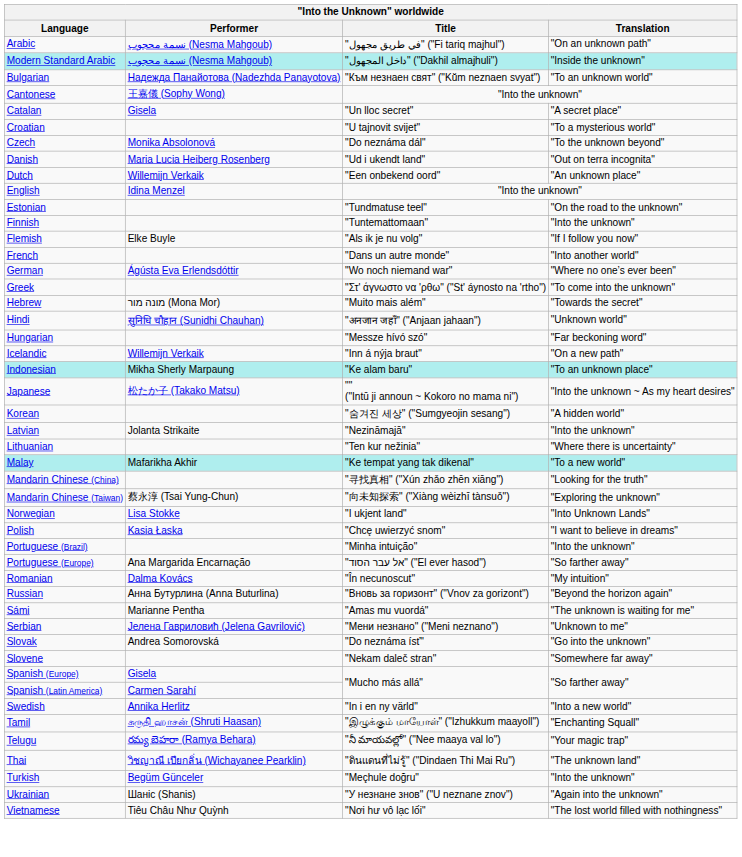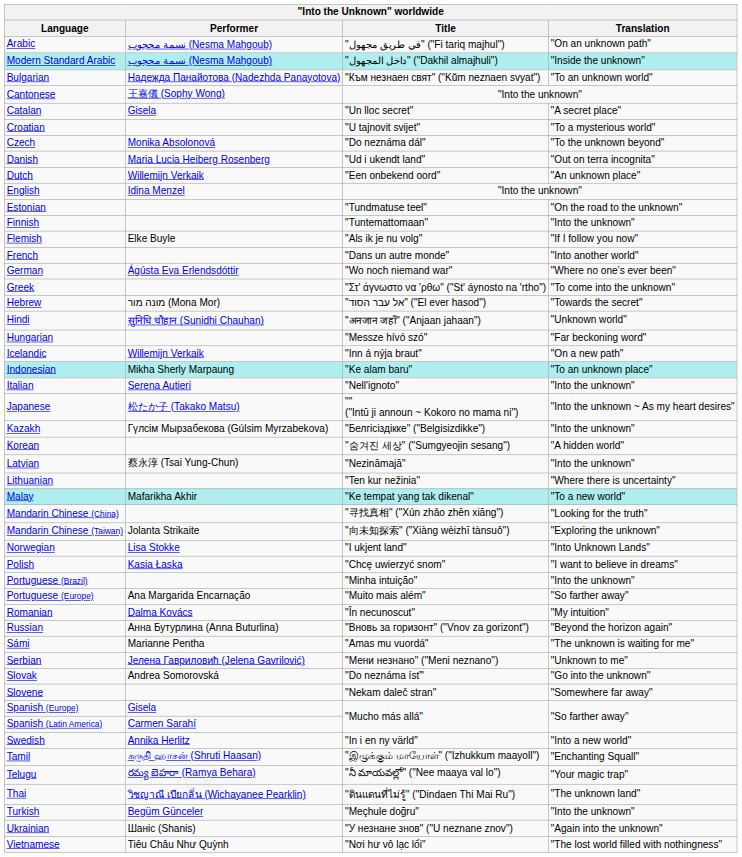Hebrew | Title: "Muito mais além" -> "אל עבר הסוד" ("El ever hasod")
+ row: Italian | Serena Autieri | "Nell'ignoto" | "Into the unknown"
+ row: Kazakh | Гүлсім Мырзабекова (Gúlsim Myrzabekova) | "Белгісіздікке" ("Belgisizdikke") | "Into the unknown"
Latvian | Performer: Jolanta Strikaite -> 蔡永淳 (Tsai Yung-Chun)
Mandarin Chinese (Taiwan) | Performer: 蔡永淳 (Tsai Yung-Chun) -> Jolanta Strikaite
Portuguese (Europe) | Title: "אל עבר הסוד" ("El ever hasod") -> "Muito mais além"
